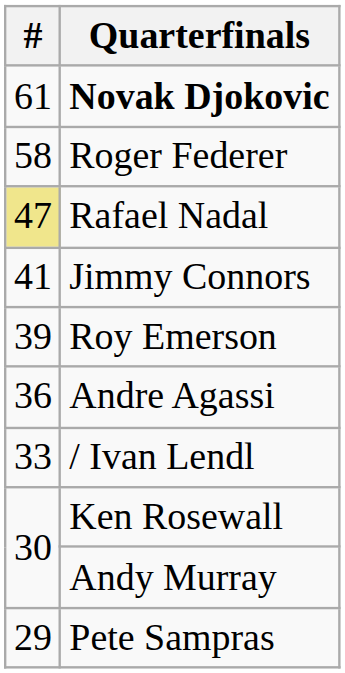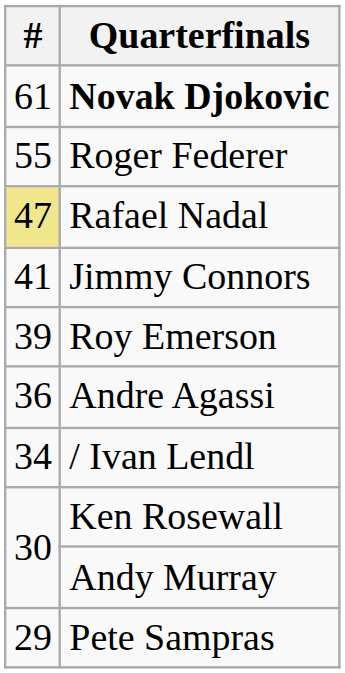Roger Federer | #: 58 -> 55
/ Ivan Lendl | #: 33 -> 34
